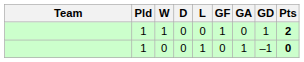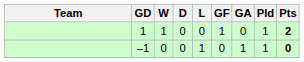columns swapped: Pld <-> GD
